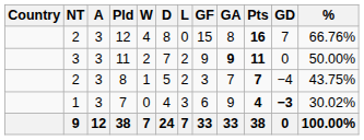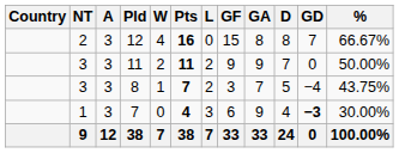columns swapped: D <-> Pts
row 2 | %: 66.76% -> 66.67%
row 3 | GA: bold -> normal
row 4 | NT: 2 -> 3
row 5 | %: 30.02% -> 30.00%
